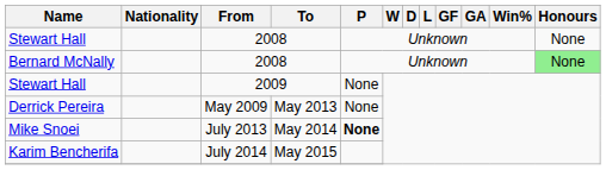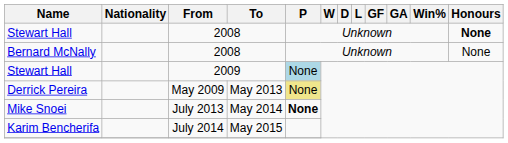Stewart Hall / 2008 | Honours: normal -> bold
Bernard McNally | Honours: lightgreen background -> no background
Stewart Hall / 2009 | P: no background -> lightblue background
Derrick Pereira | P: no background -> khaki background
